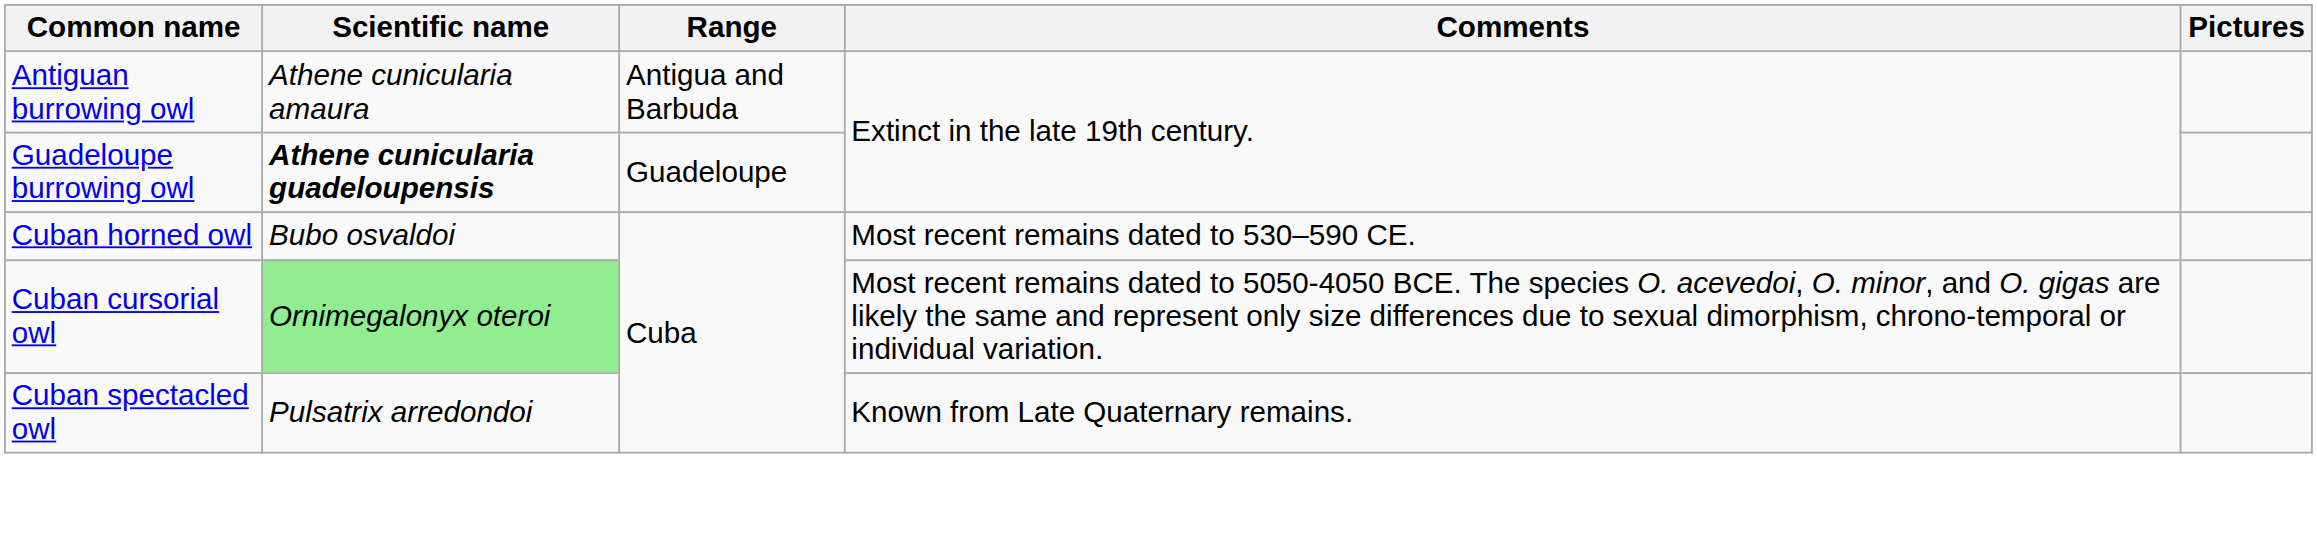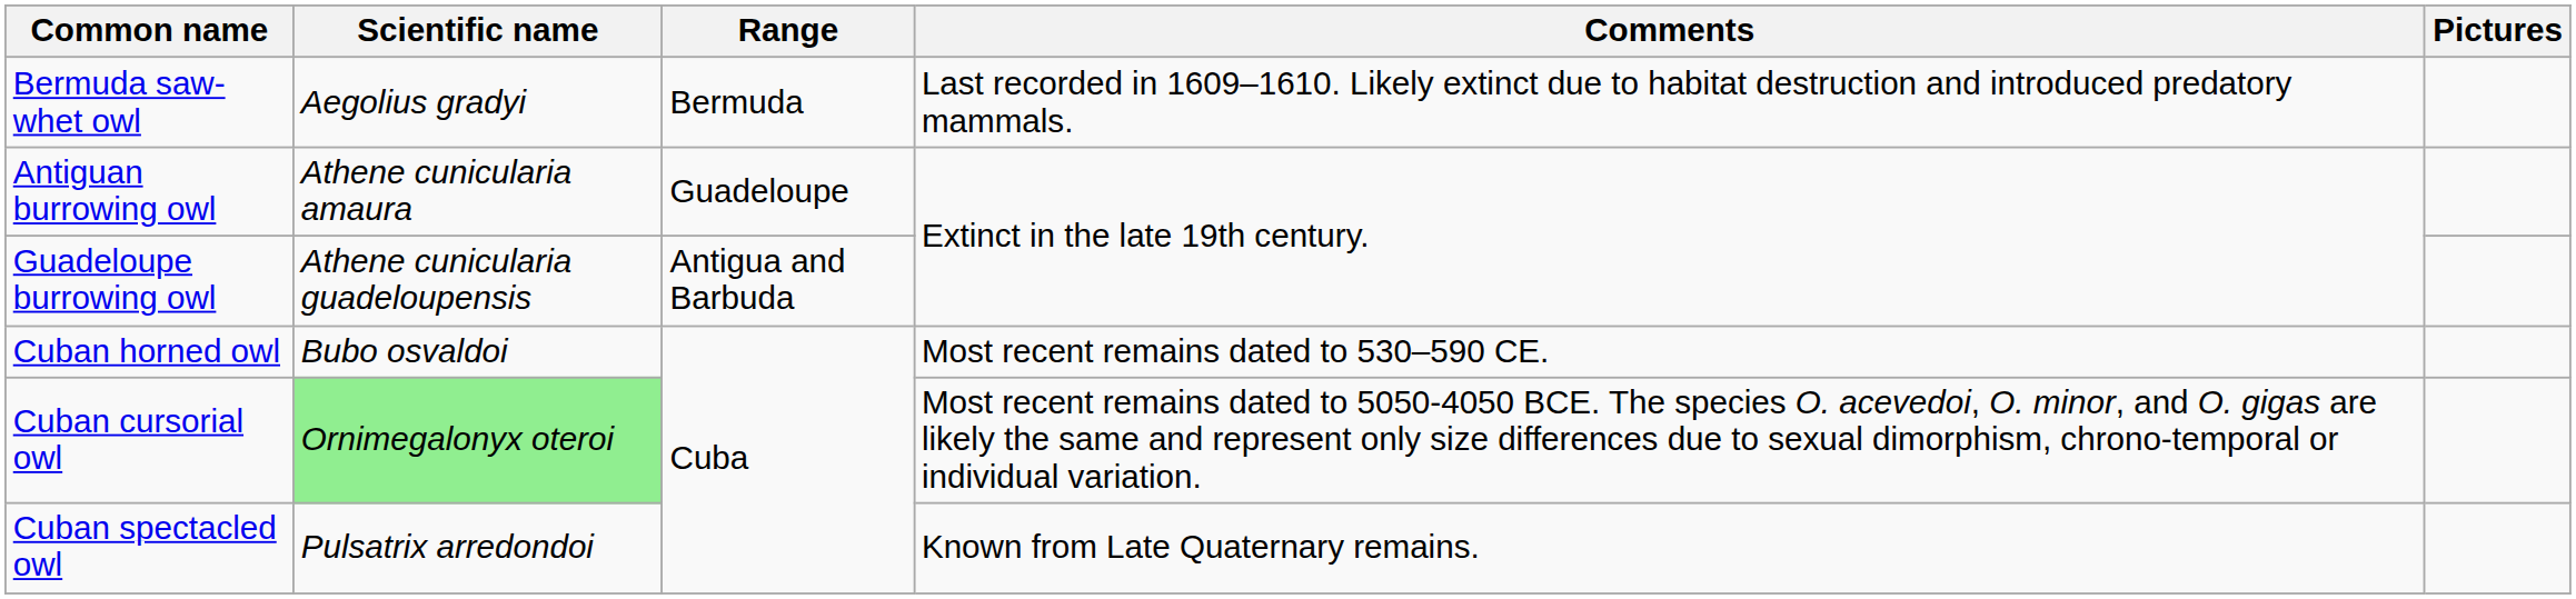+ row: Bermuda saw-whet owl | Aegolius gradyi | Bermuda | Last recorded in 1609–1610. Likely extinct due to habitat destruction and introduced predatory mammals.
Antiguan burrowing owl | Range: Antigua and Barbuda -> Guadeloupe
Guadeloupe burrowing owl | Scientific name: bold -> normal
Guadeloupe burrowing owl | Range: Guadeloupe -> Antigua and Barbuda
